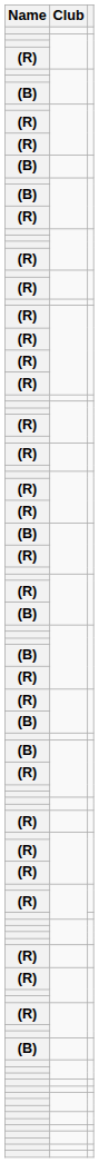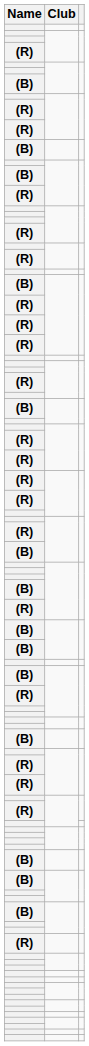row 23 | Name: (R) -> (B)
row 32 | Name: (R) -> (B)
row 37 | Name: (B) -> (R)
row 48 | Name: (R) -> (B)
row 57 | Name: (R) -> (B)
row 68 | Name: (R) -> (B)
row 69 | Name: (R) -> (B)
row 72 | Name: (R) -> (B)
row 75 | Name: (B) -> (R)
